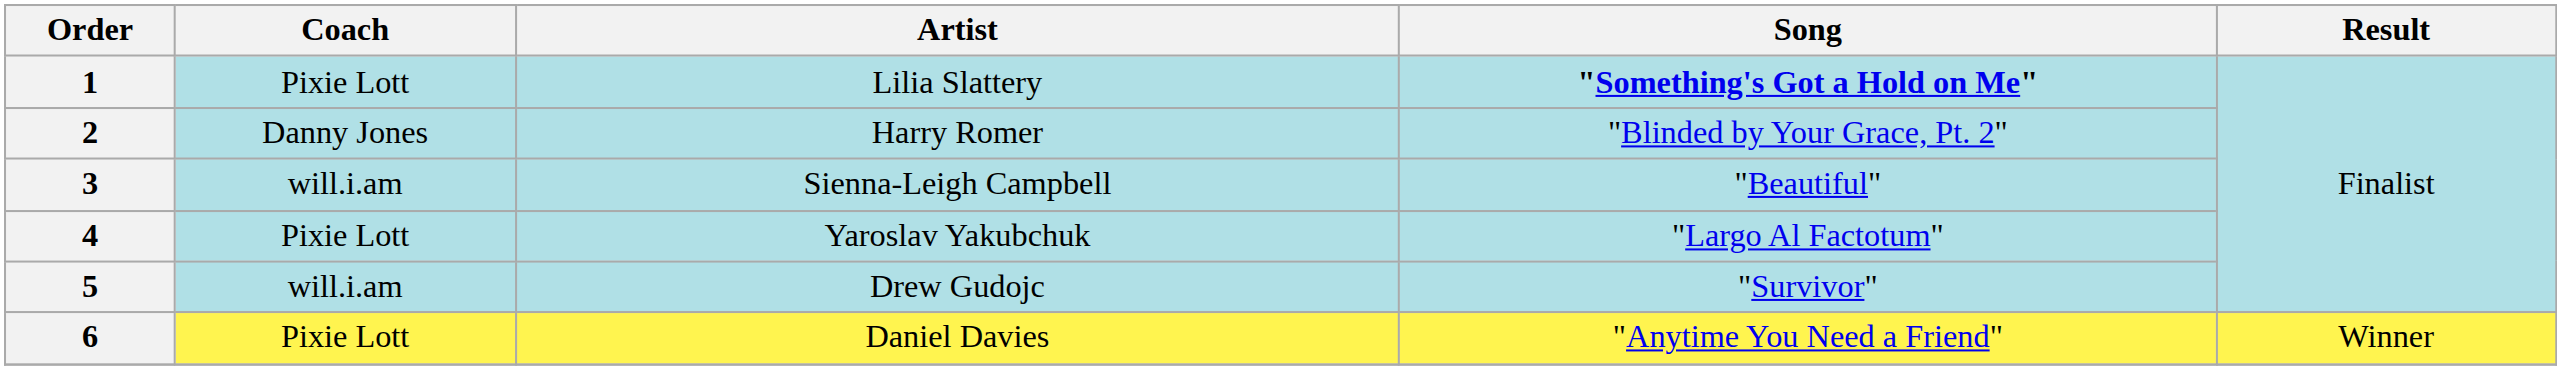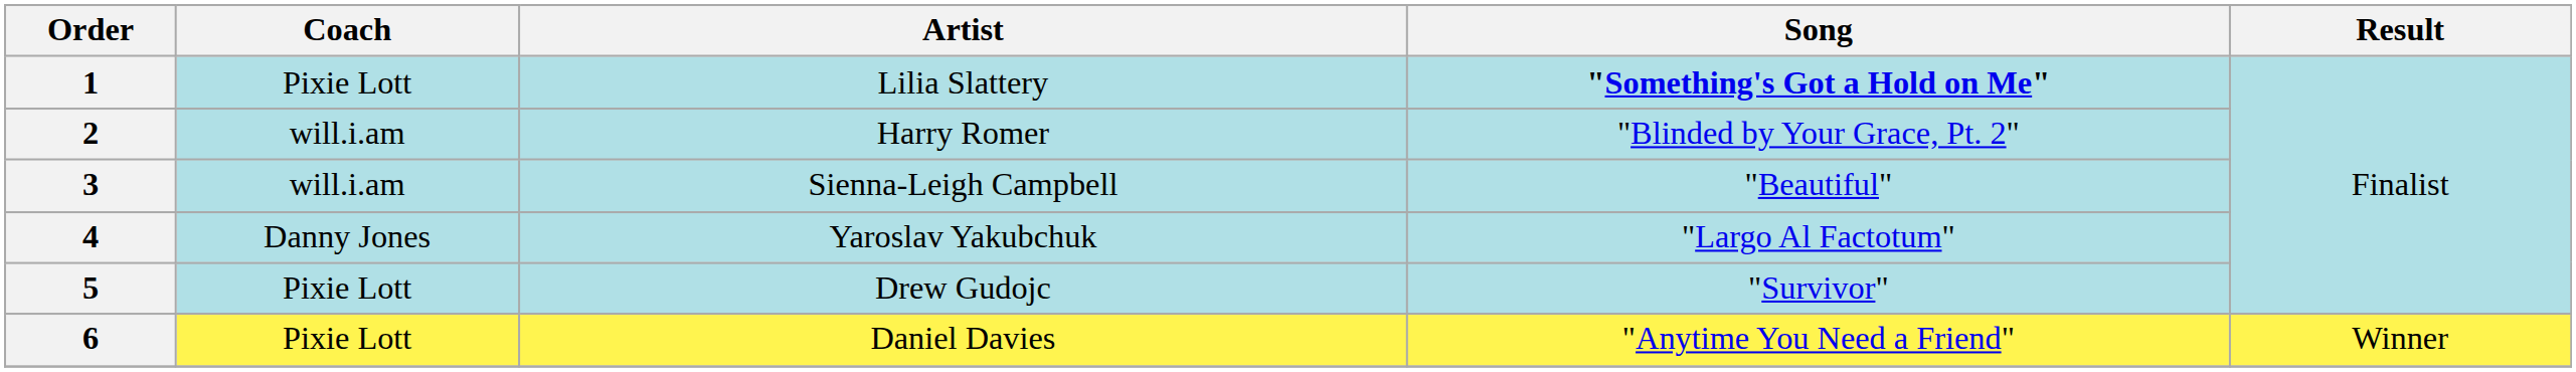2 | Coach: Danny Jones -> will.i.am
4 | Coach: Pixie Lott -> Danny Jones
5 | Coach: will.i.am -> Pixie Lott
